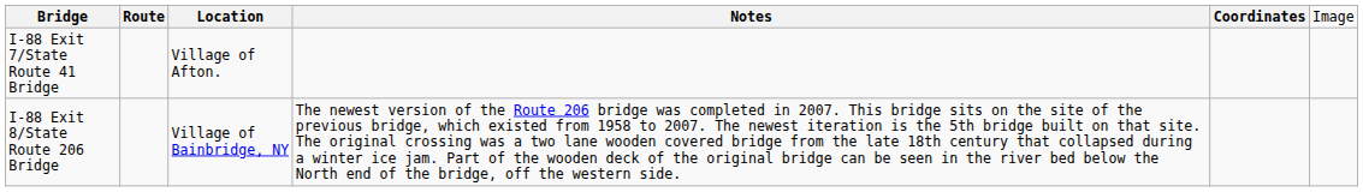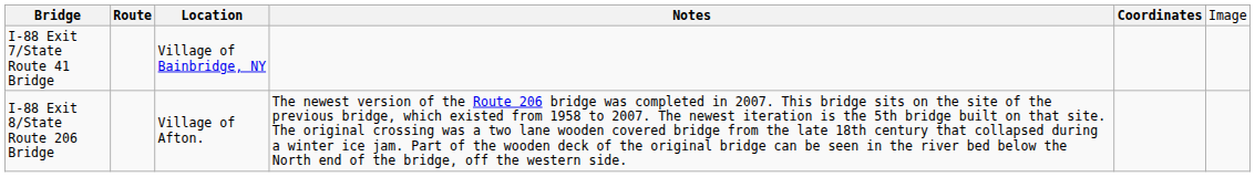I-88 Exit 7/State Route 41 Bridge | column 3: Village of Afton. -> Village of Bainbridge, NY
I-88 Exit 8/State Route 206 Bridge | column 3: Village of Bainbridge, NY -> Village of Afton.
